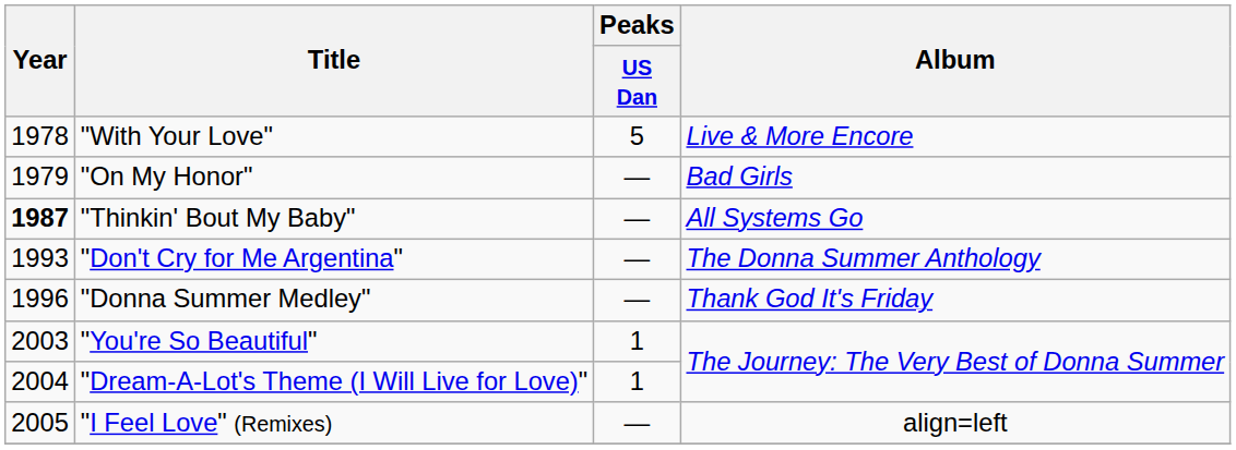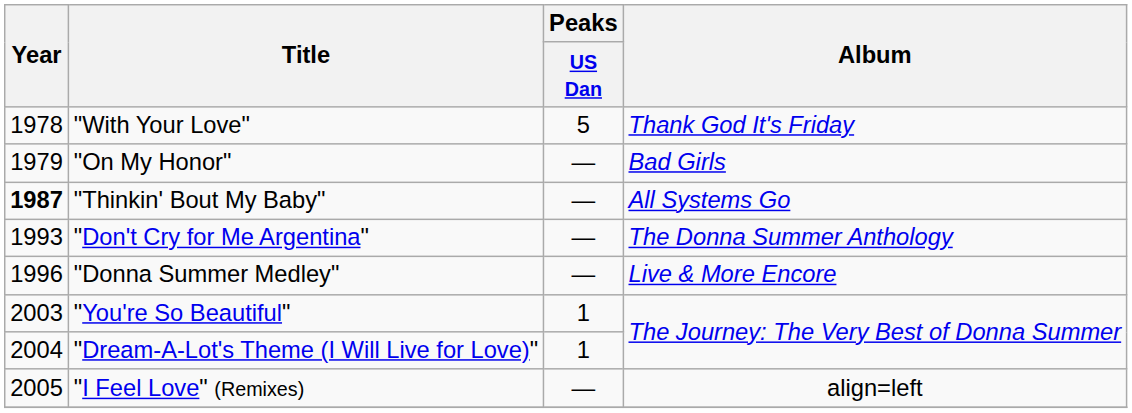"With Your Love" | Album: Live & More Encore -> Thank God It's Friday
"Donna Summer Medley" | Album: Thank God It's Friday -> Live & More Encore
